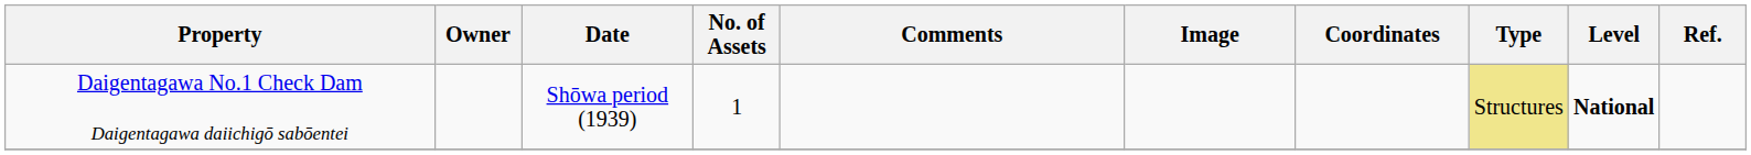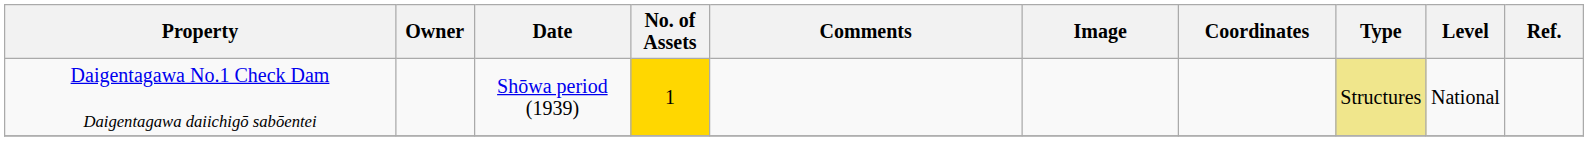Daigentagawa No.1 Check Dam Daigentagawa daiichigō sabōentei | No. of Assets: no background -> gold background
Daigentagawa No.1 Check Dam Daigentagawa daiichigō sabōentei | Level: bold -> normal
